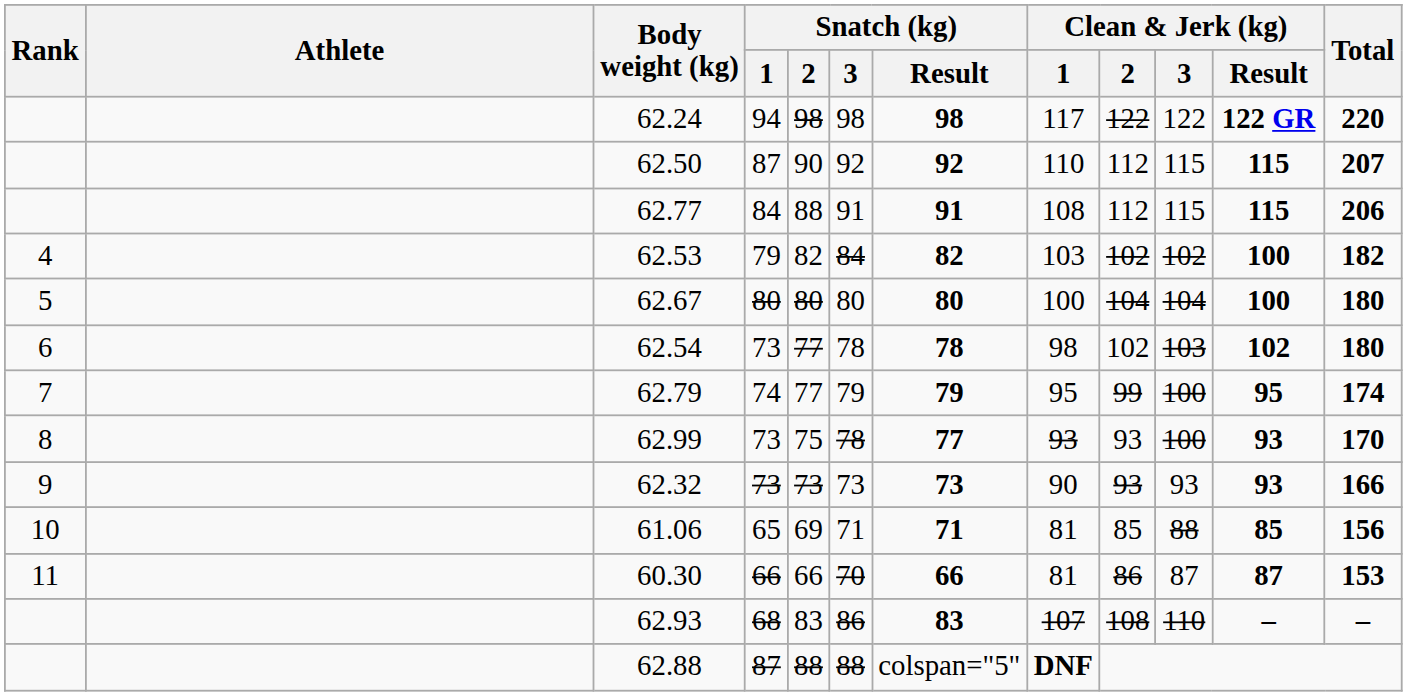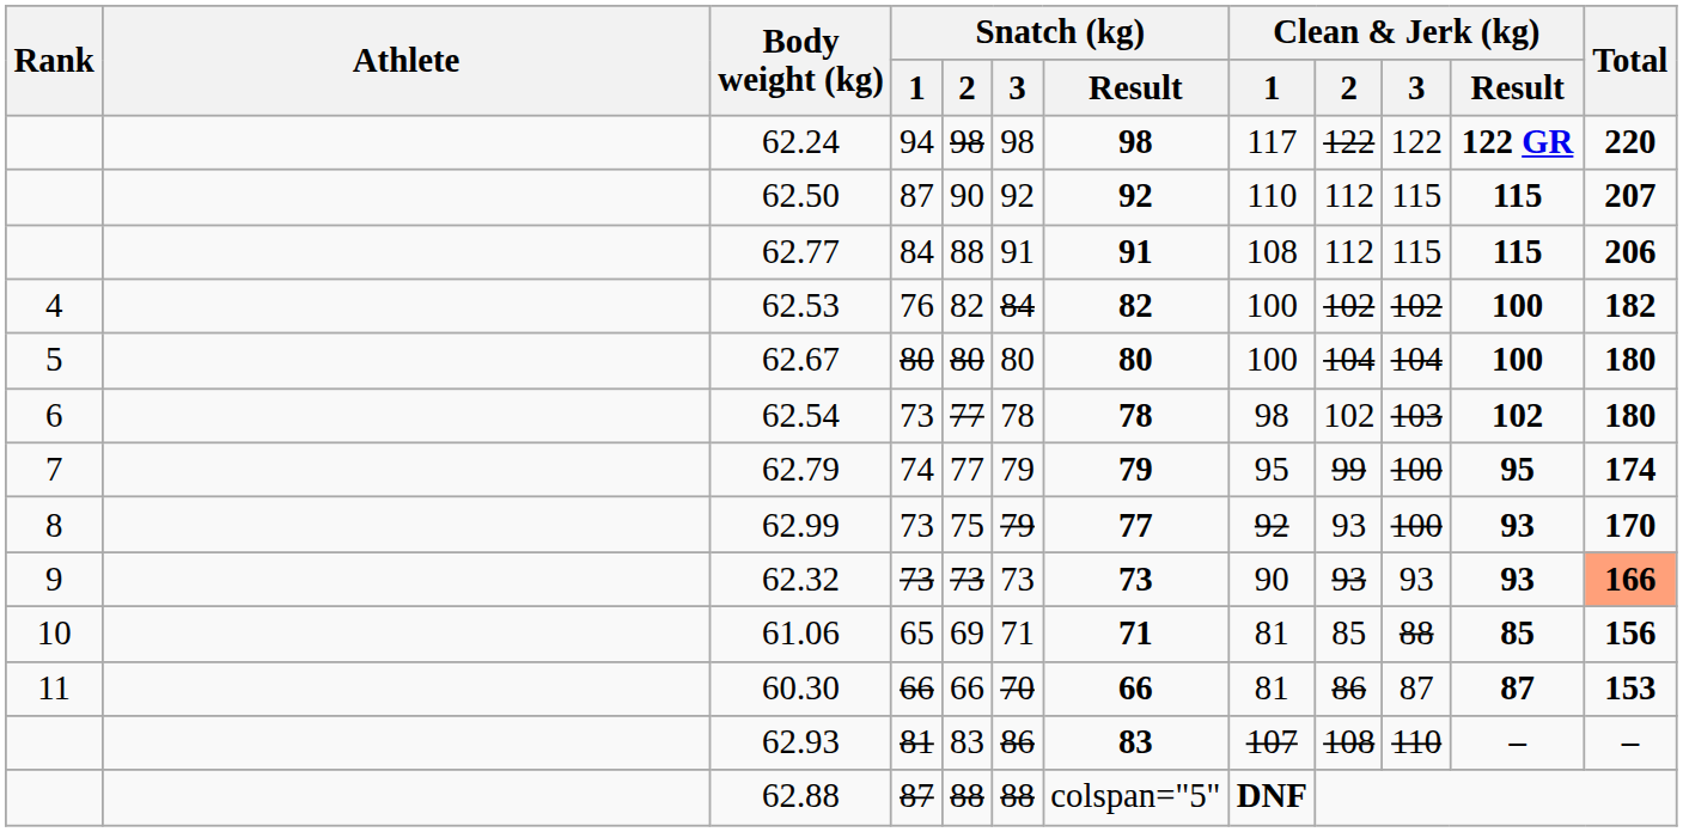62.53 | Snatch (kg) / 1: 79 -> 76
62.53 | Clean & Jerk (kg) / 1: 103 -> 100
62.99 | Snatch (kg) / 3: 78 -> 79
62.99 | Clean & Jerk (kg) / 1: 93 -> 92
62.32 | Total: no background -> lightsalmon background
62.93 | Snatch (kg) / 1: 68 -> 81
